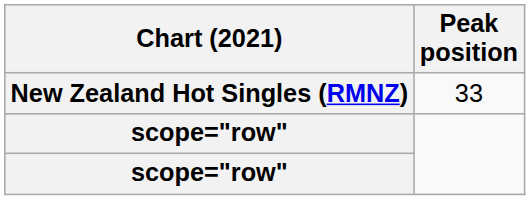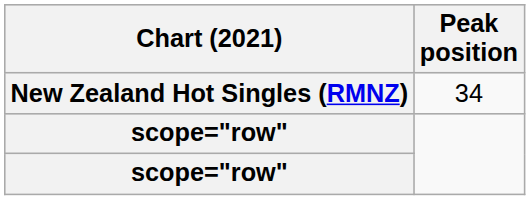New Zealand Hot Singles (RMNZ) | Peak position: 33 -> 34
